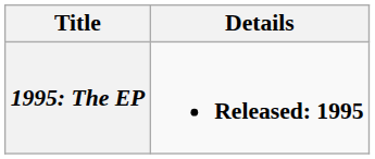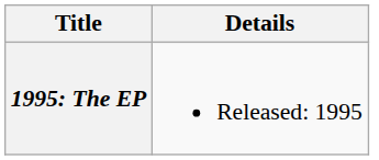1995: The EP | Details: bold -> normal
